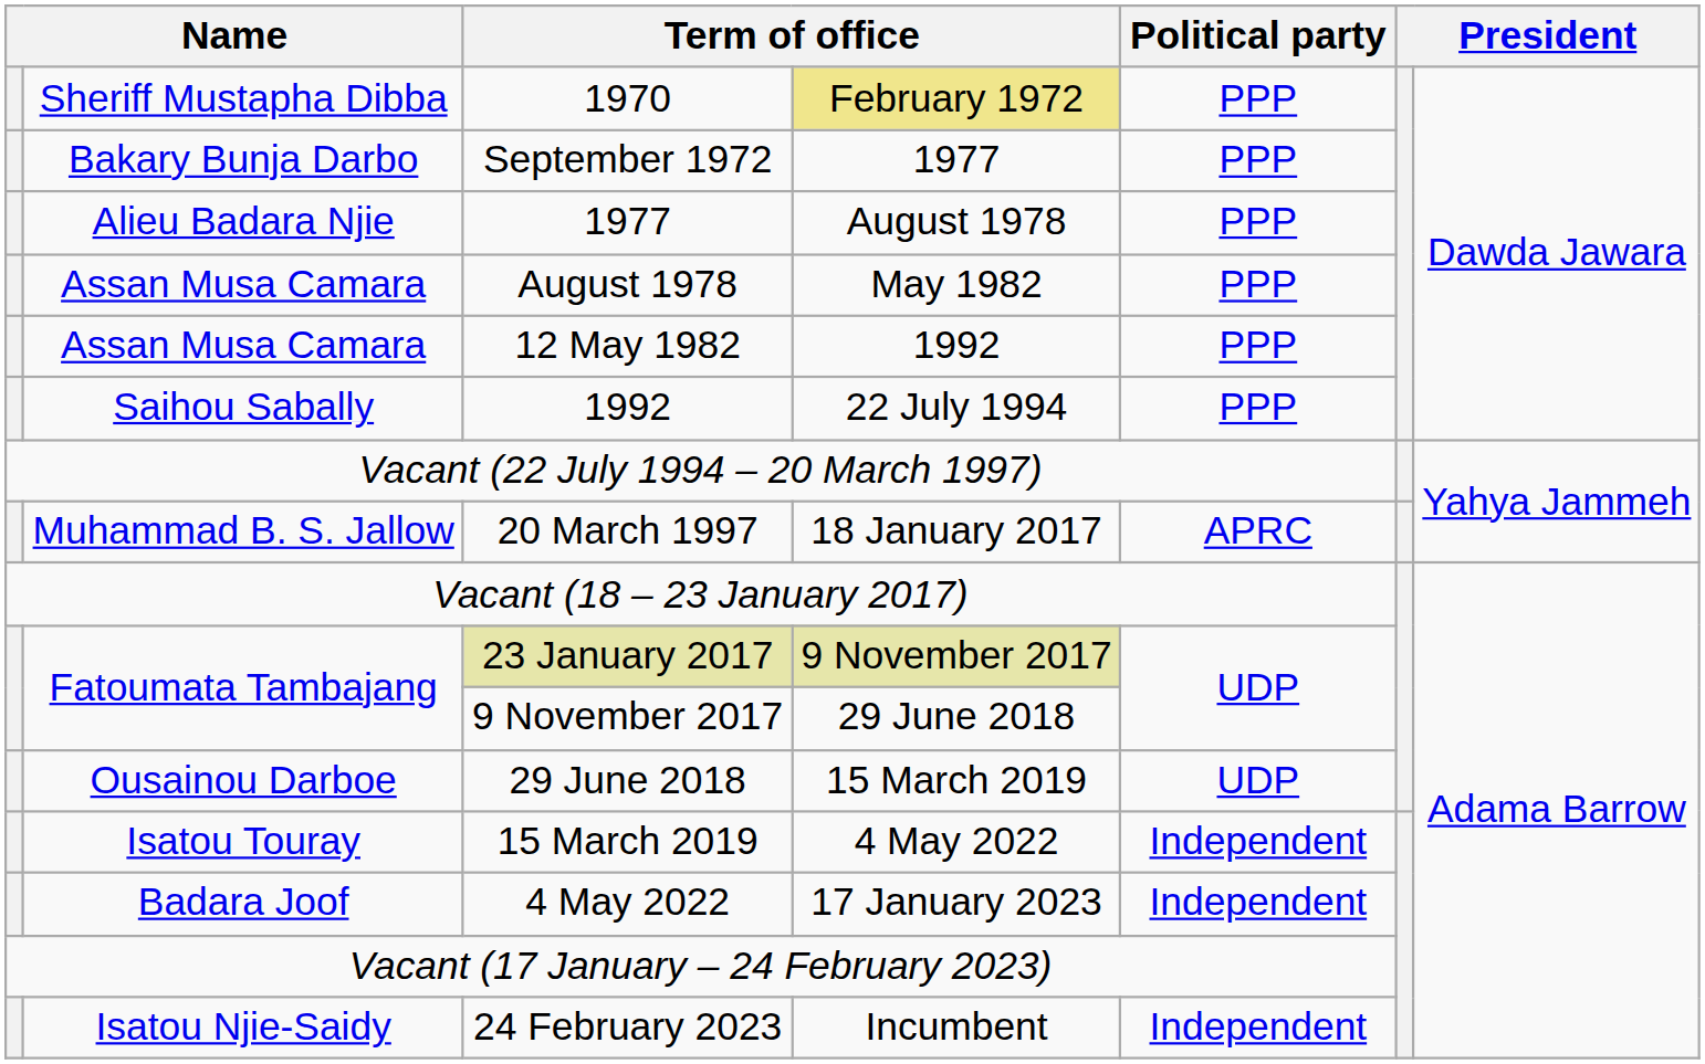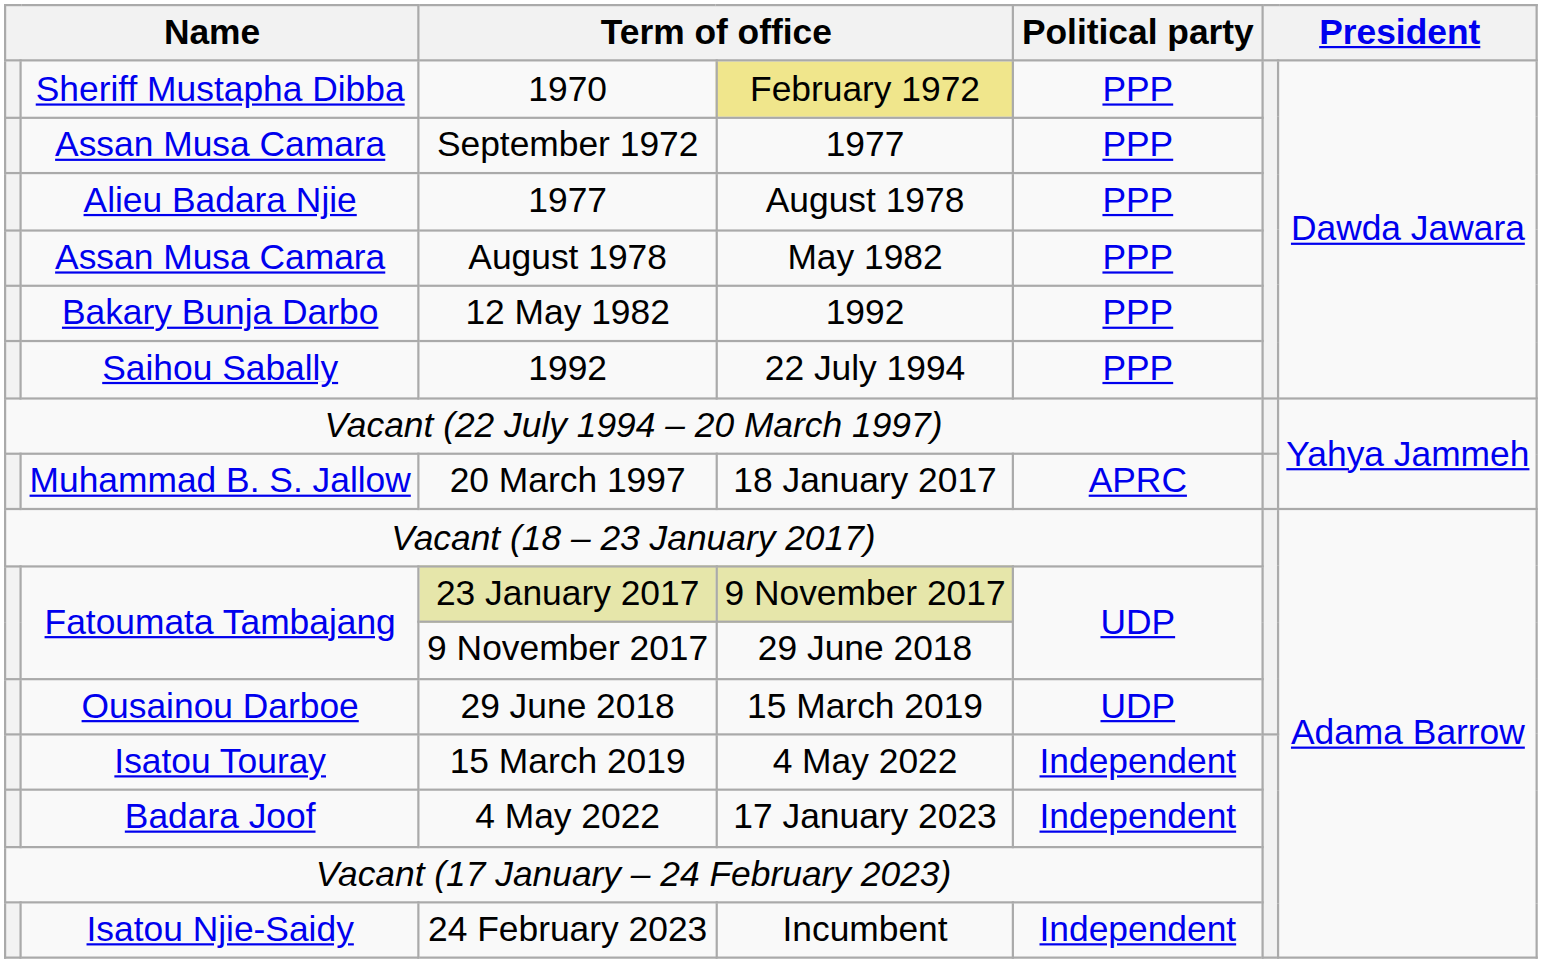September 1972 | column 2: Bakary Bunja Darbo -> Assan Musa Camara
12 May 1982 | column 2: Assan Musa Camara -> Bakary Bunja Darbo
